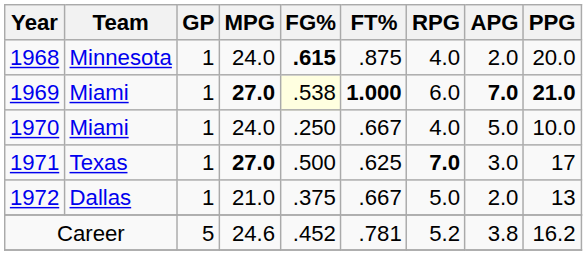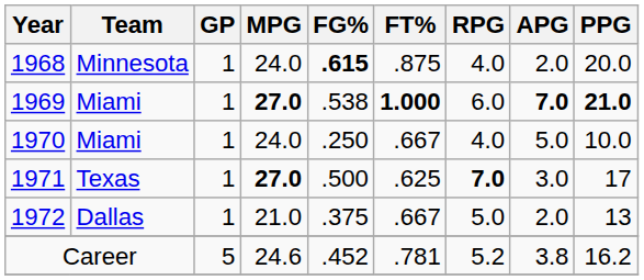1969 | FG%: lightyellow background -> no background
